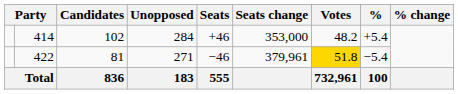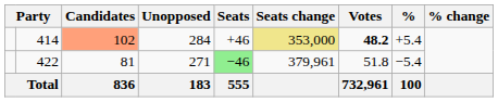414 | Candidates: no background -> lightsalmon background
414 | Seats change: no background -> khaki background
414 | Votes: normal -> bold
422 | Seats: no background -> lightgreen background
422 | Votes: gold background -> no background
